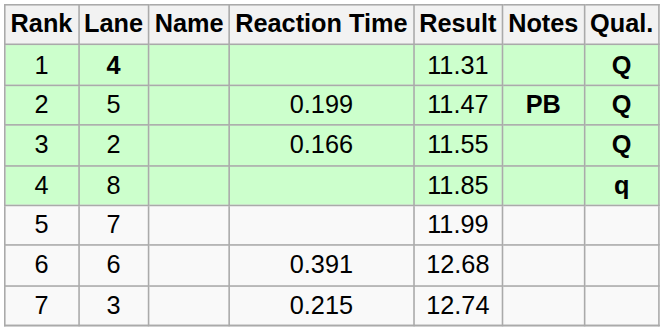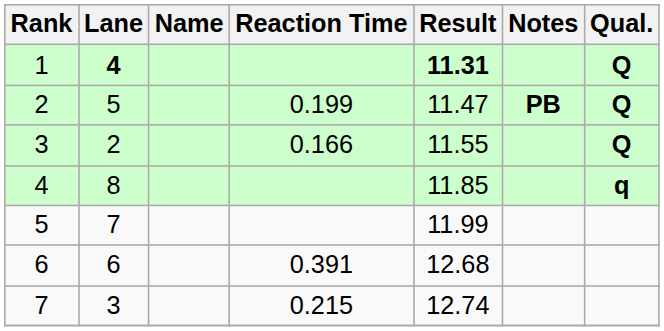1 | Result: normal -> bold
